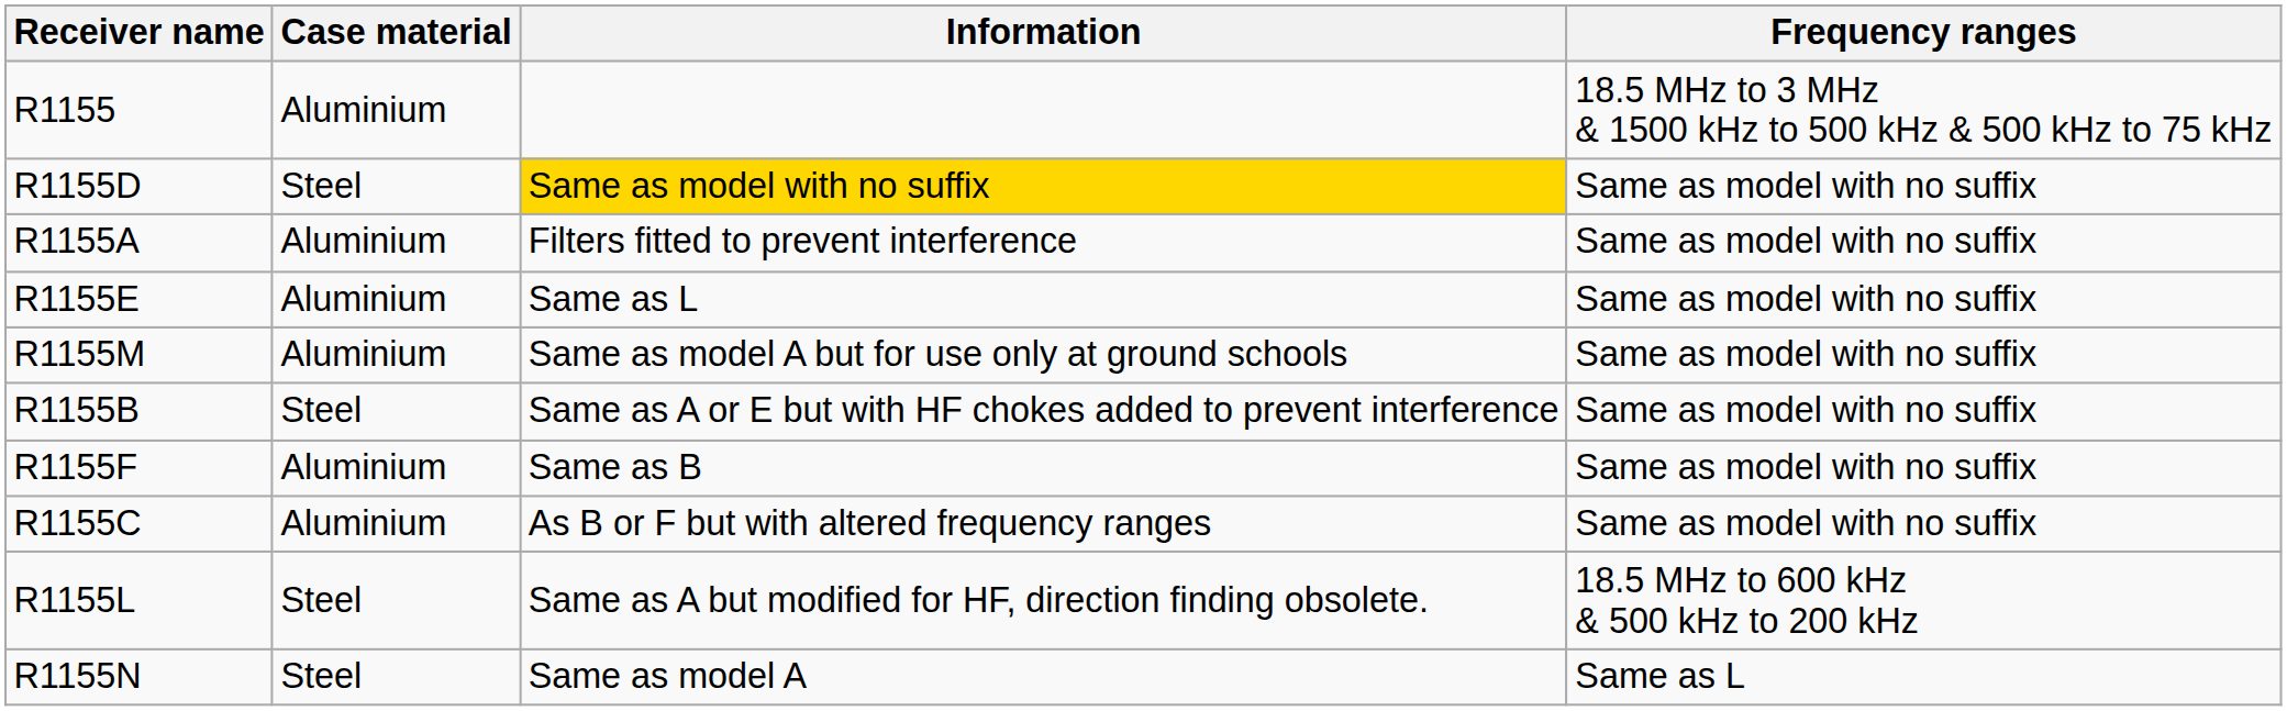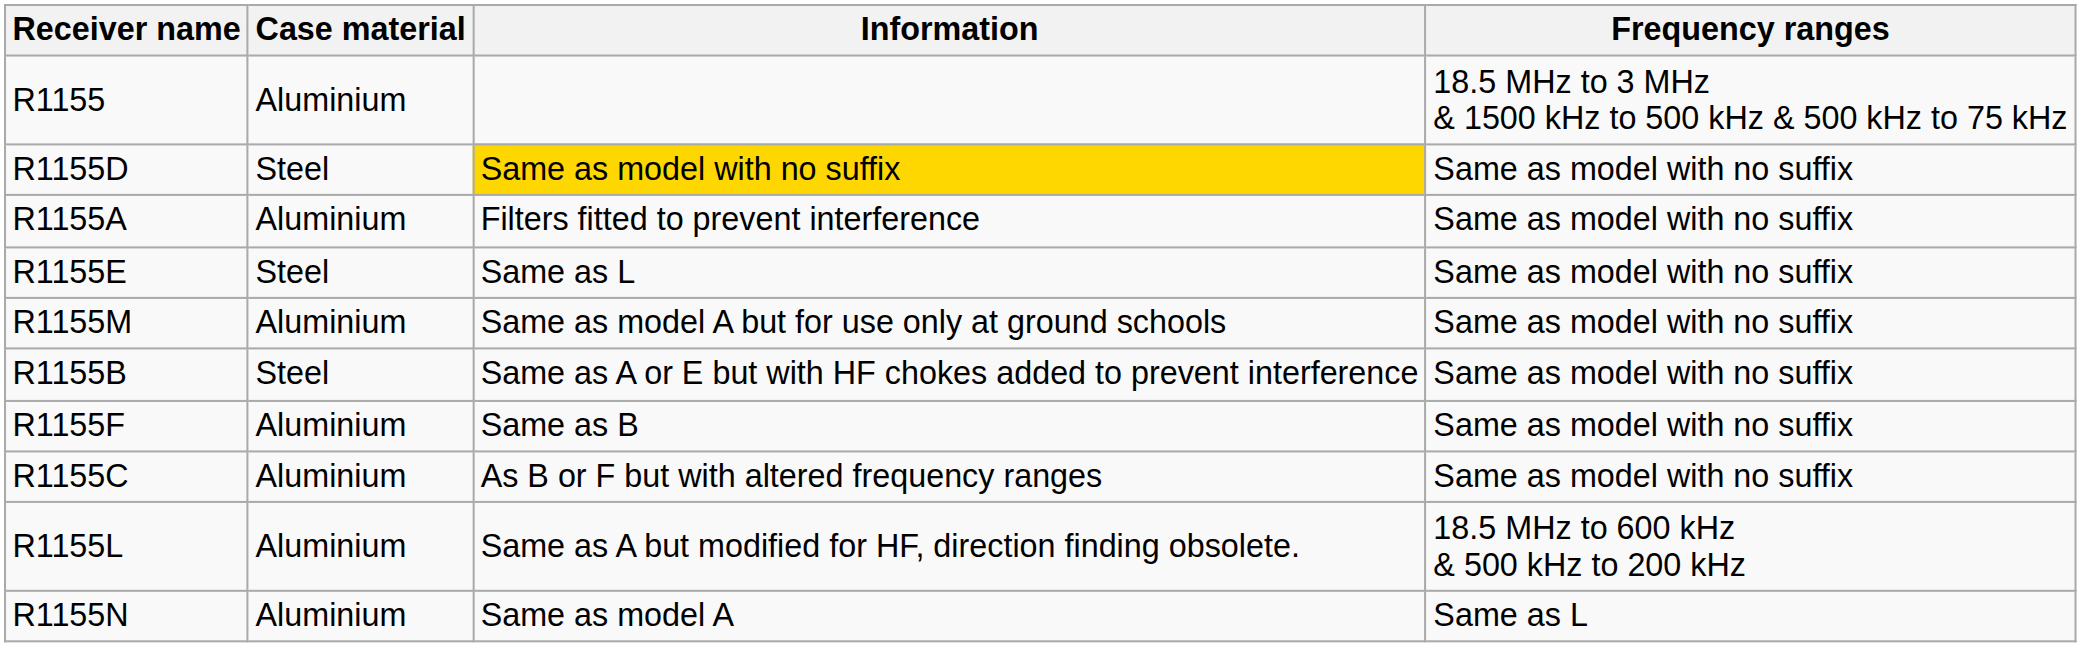R1155E | Case material: Aluminium -> Steel
R1155L | Case material: Steel -> Aluminium
R1155N | Case material: Steel -> Aluminium
